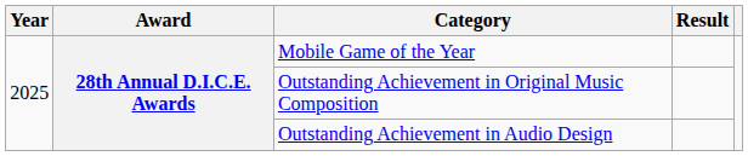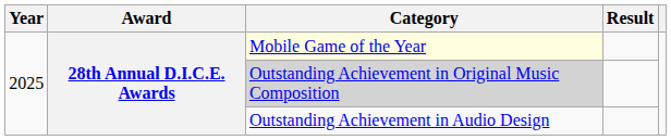Mobile Game of the Year | Category: no background -> lightyellow background
Outstanding Achievement in Original Music Composition | Category: no background -> lightgrey background
